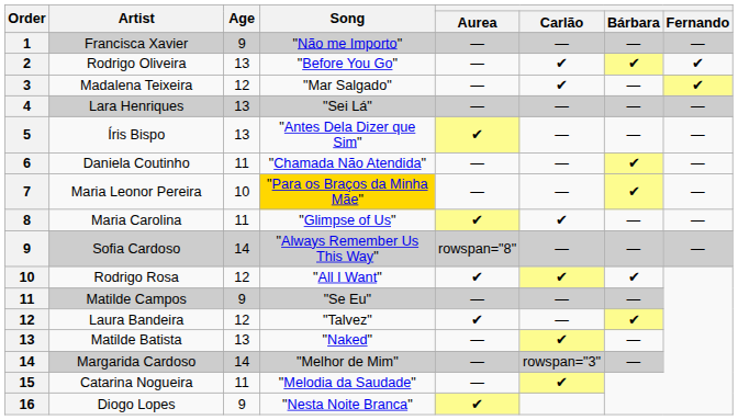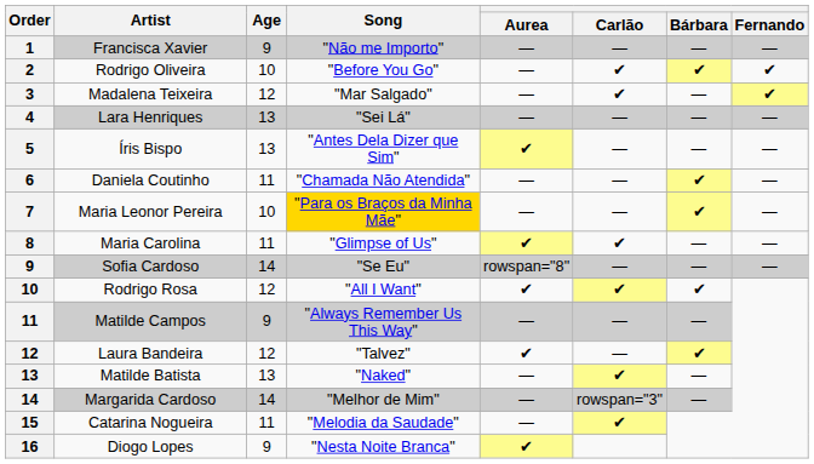Rodrigo Oliveira | Age: 13 -> 10
Sofia Cardoso | Song: "Always Remember Us This Way" -> "Se Eu"
Matilde Campos | Song: "Se Eu" -> "Always Remember Us This Way"
